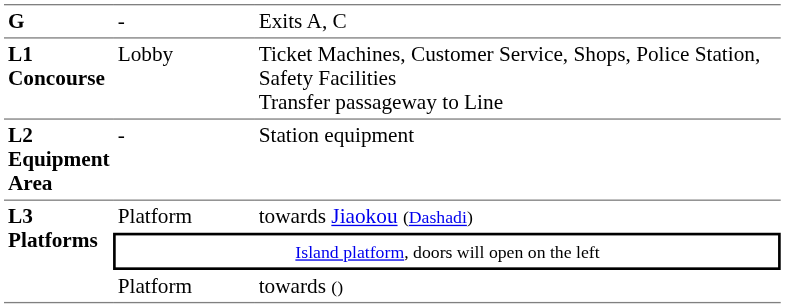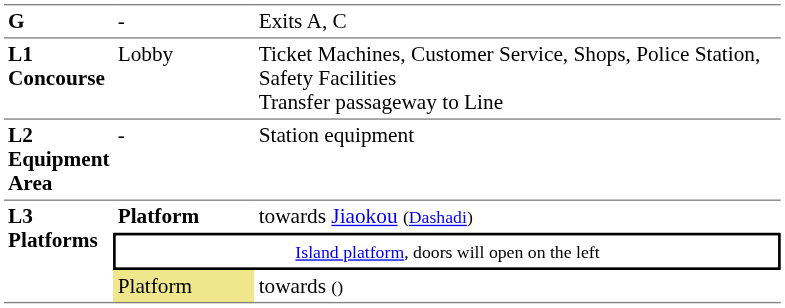towards Jiaokou (Dashadi) | column 2: normal -> bold
towards () | column 2: no background -> khaki background
